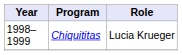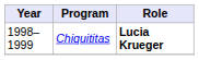Chiquititas | Role: normal -> bold
